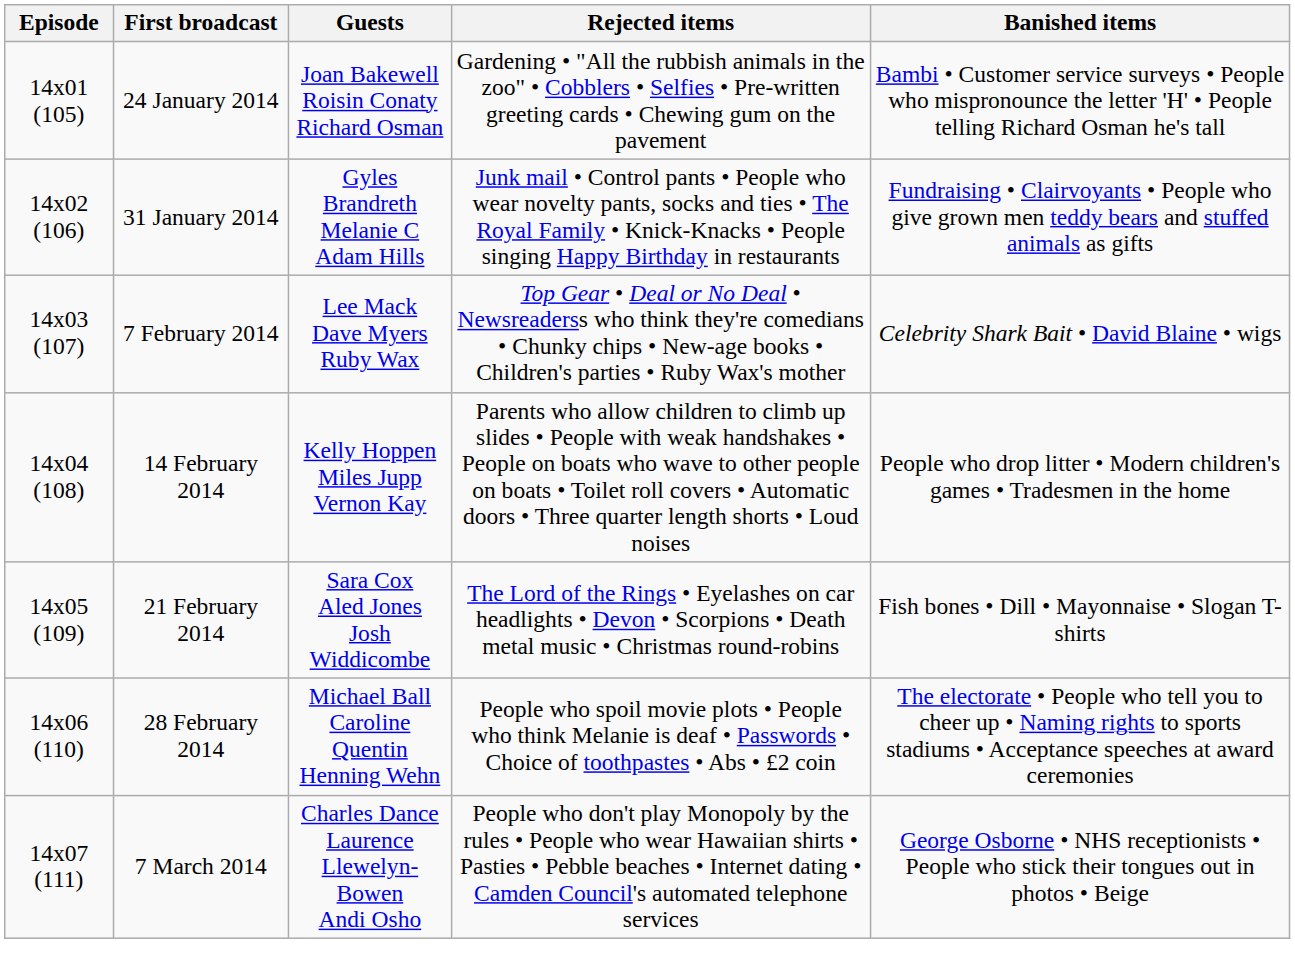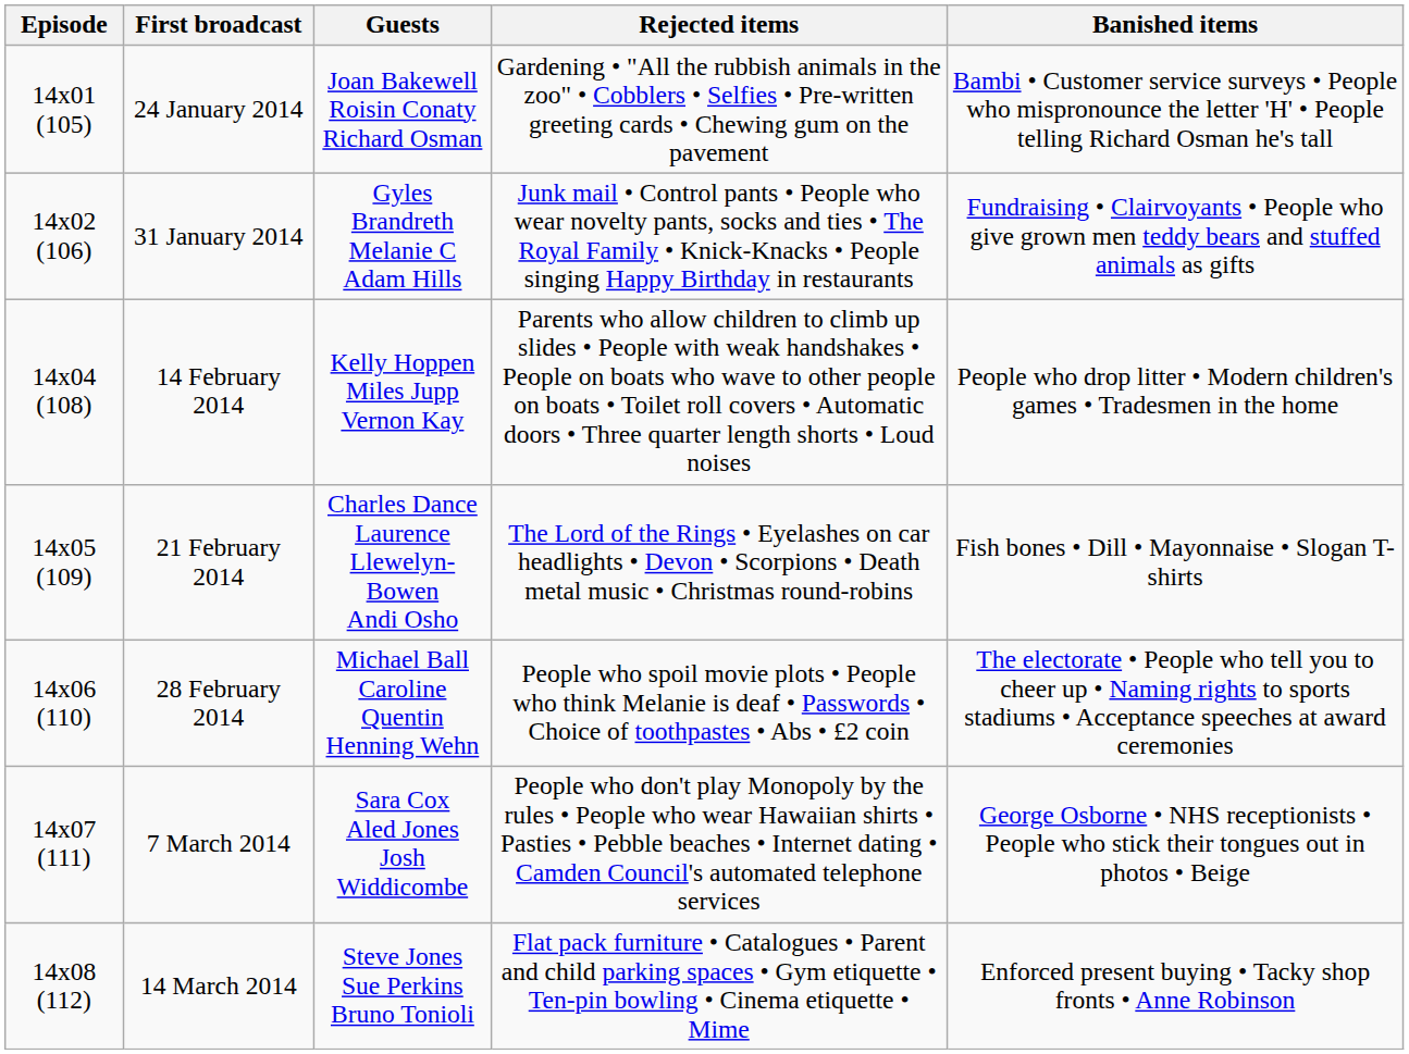- row: 14x03 (107) | 7 February 2014 | Lee Mack Dave Myers Ruby Wax | Top Gear • Deal or No Deal • Newsreaderss who think they're comedians • Chunky chips • New-age books • Children's parties • Ruby Wax's mother | Celebrity Shark Bait • David Blaine • wigs
21 February 2014 | Guests: Sara Cox Aled Jones Josh Widdicombe -> Charles Dance Laurence Llewelyn-Bowen Andi Osho
7 March 2014 | Guests: Charles Dance Laurence Llewelyn-Bowen Andi Osho -> Sara Cox Aled Jones Josh Widdicombe
+ row: 14x08 (112) | 14 March 2014 | Steve Jones Sue Perkins Bruno Tonioli | Flat pack furniture • Catalogues • Parent and child parking spaces • Gym etiquette • Ten-pin bowling • Cinema etiquette • Mime | Enforced present buying • Tacky shop fronts • Anne Robinson
